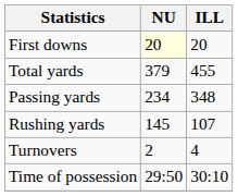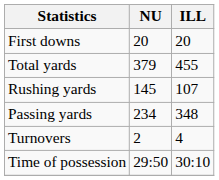First downs | NU: lightyellow background -> no background
rows swapped: Rushing yards <-> Passing yards
